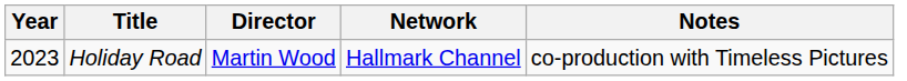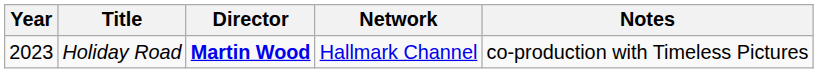Holiday Road | Director: normal -> bold
